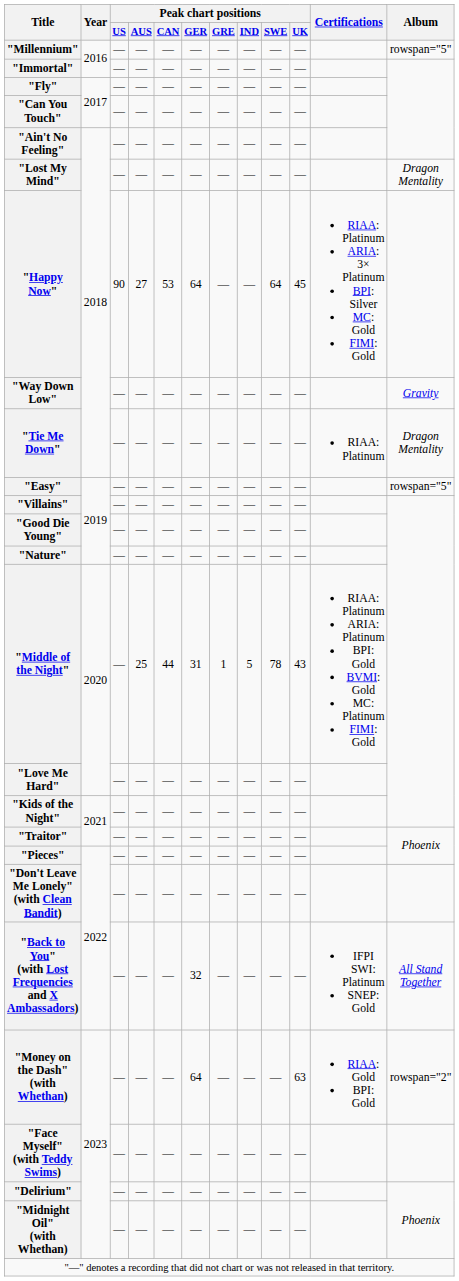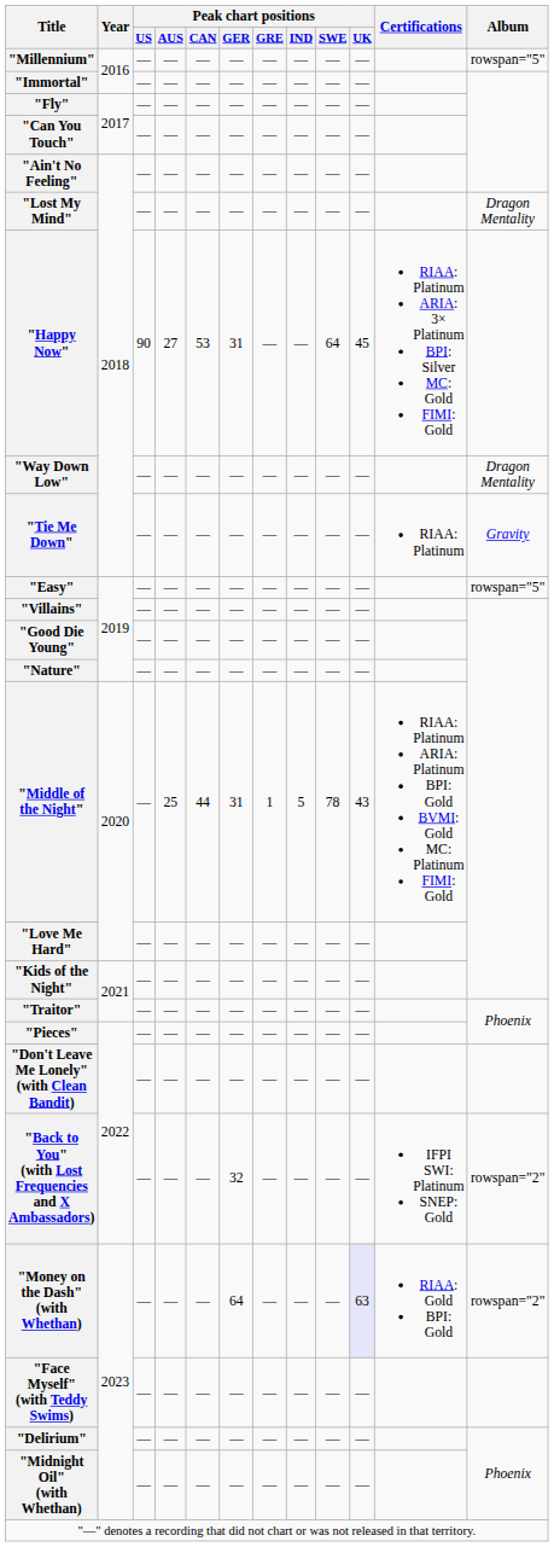"Happy Now" | Peak chart positions / GER: 64 -> 31
"Way Down Low" | Album: Gravity -> Dragon Mentality
"Tie Me Down" | Album: Dragon Mentality -> Gravity
"Back to You" (with Lost Frequencies and X Ambassadors) | Album: All Stand Together -> rowspan="2"
"Money on the Dash" (with Whethan) | Peak chart positions / UK: no background -> lavender background
